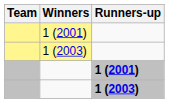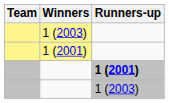row 2 | Winners: 1 (2001) -> 1 (2003)
row 3 | Winners: 1 (2003) -> 1 (2001)
row 5 | Runners-up: bold -> normal
